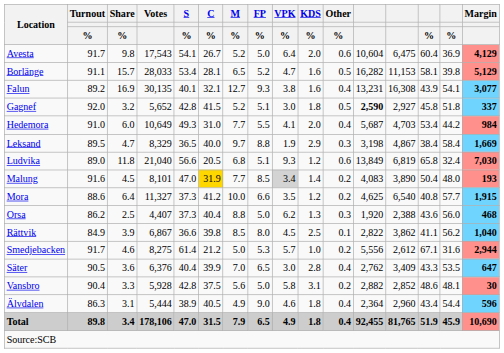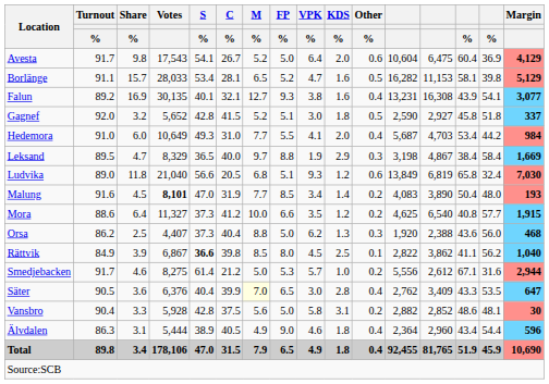Gagnef | column 12: bold -> normal
Malung | Votes: normal -> bold
Malung | C / %: gold background -> no background
Malung | VPK / %: lightgrey background -> no background
Rättvik | S / %: normal -> bold
Säter | M / %: no background -> lightyellow background
